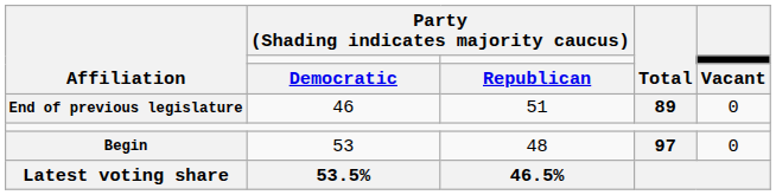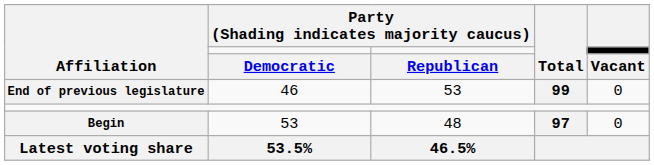End of previous legislature | column 3: 51 -> 53
End of previous legislature | Total: 89 -> 99
